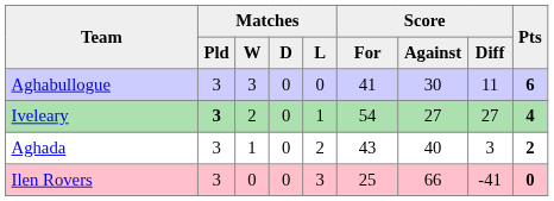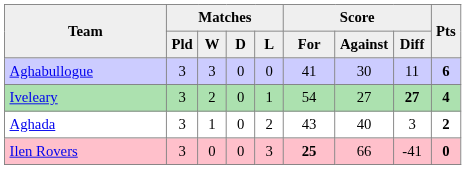Iveleary | Matches / Pld: bold -> normal
Iveleary | Score / Diff: normal -> bold
Ilen Rovers | Score / For: normal -> bold
